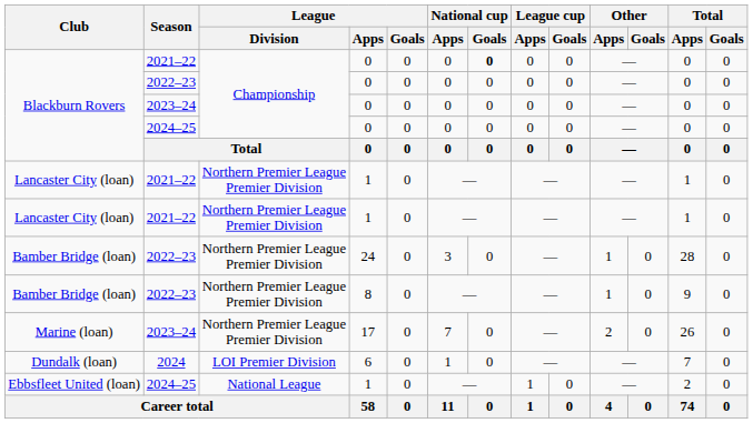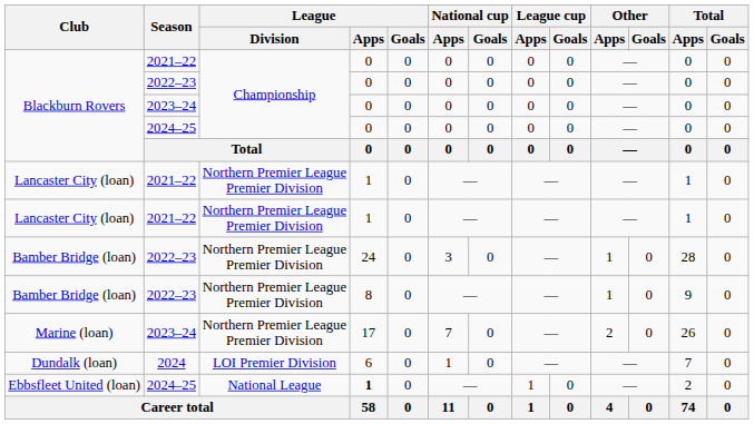Blackburn Rovers / 2021–22 | National cup / Goals: bold -> normal
Ebbsfleet United (loan) | League / Apps: normal -> bold
